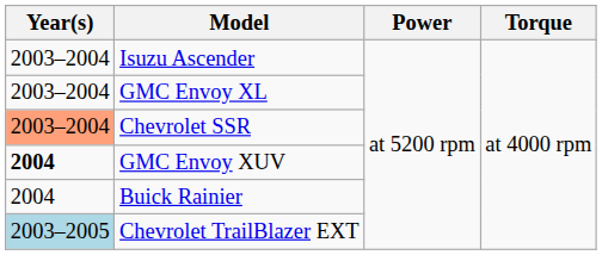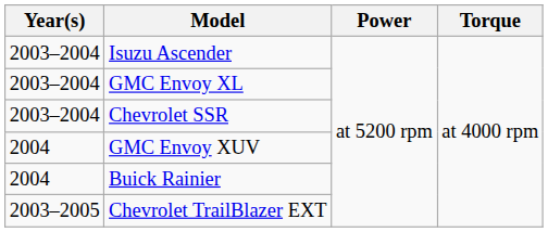Chevrolet SSR | Year(s): lightsalmon background -> no background
GMC Envoy XUV | Year(s): bold -> normal
Chevrolet TrailBlazer EXT | Year(s): lightblue background -> no background
